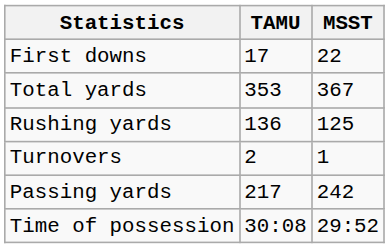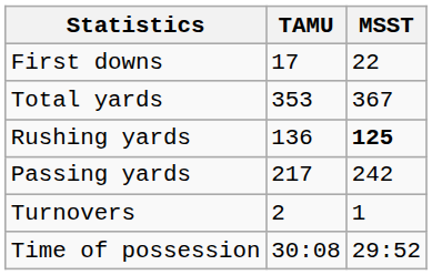Rushing yards | MSST: normal -> bold
rows swapped: Passing yards <-> Turnovers
